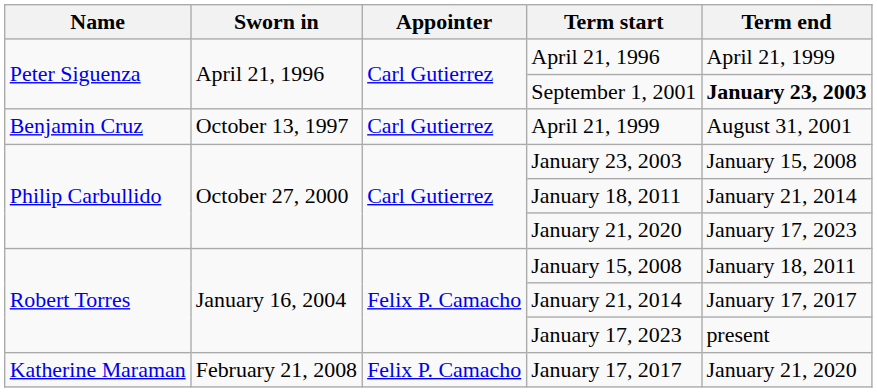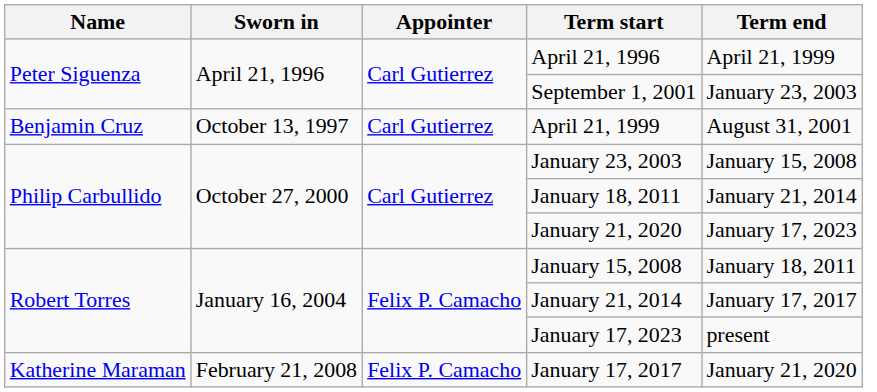September 1, 2001 | Term end: bold -> normal
